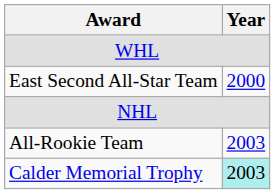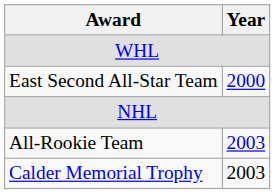Calder Memorial Trophy | Year: paleturquoise background -> no background
